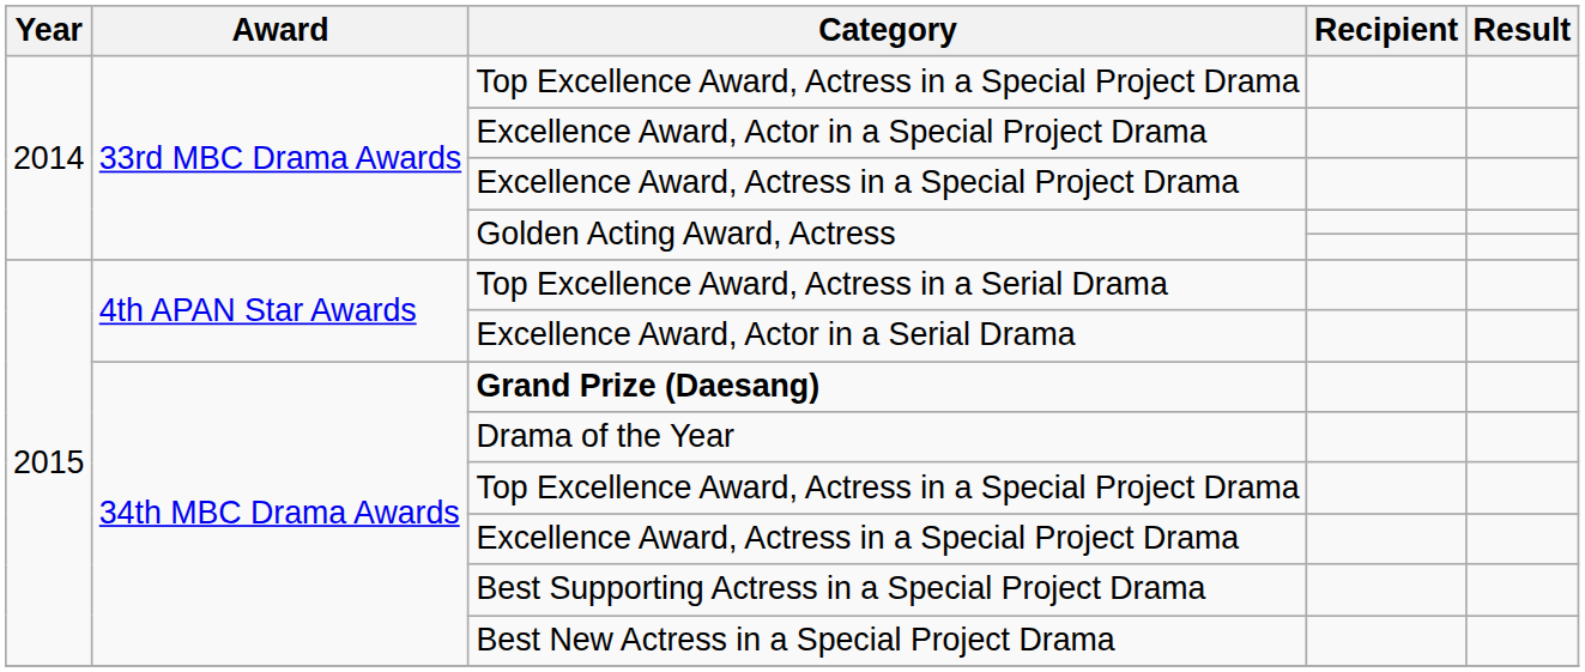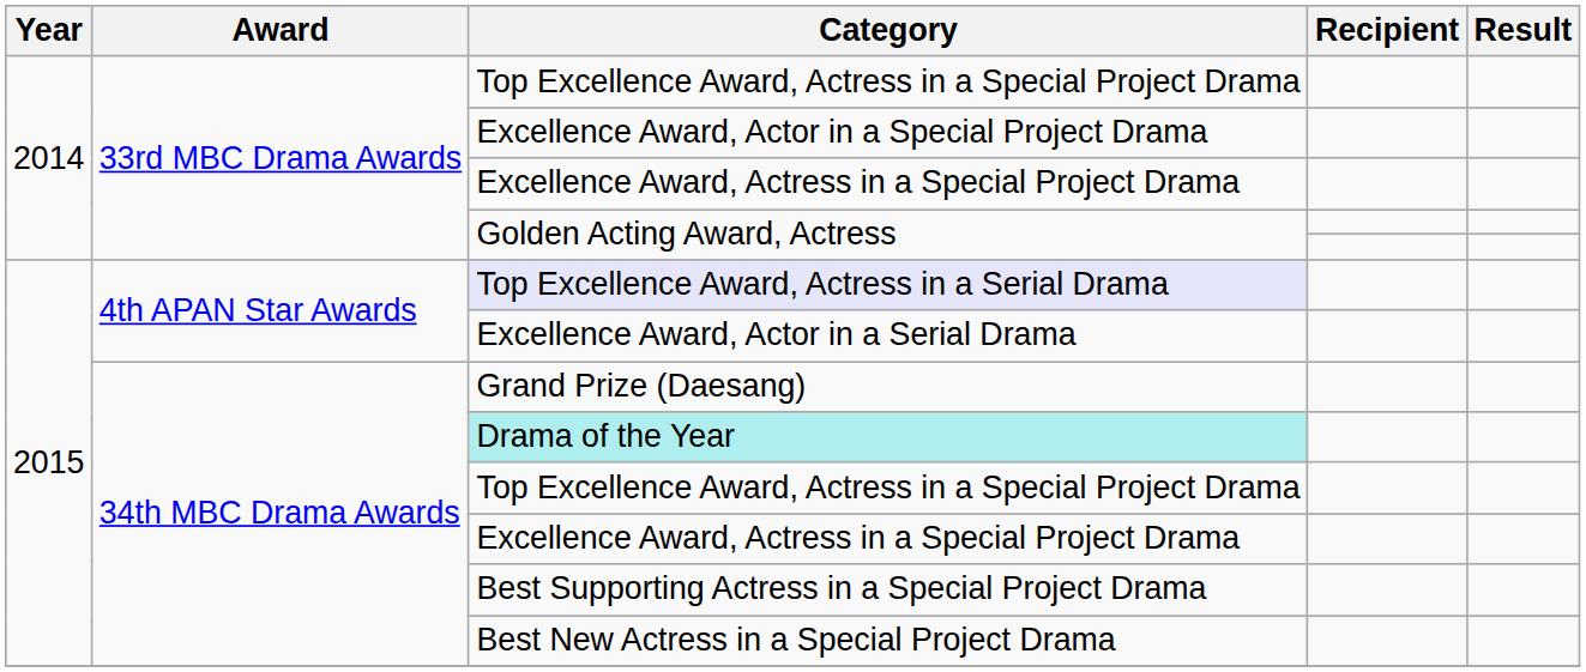Top Excellence Award, Actress in a Serial Drama | Category: no background -> lavender background
Grand Prize (Daesang) | Category: bold -> normal
Drama of the Year | Category: no background -> paleturquoise background
